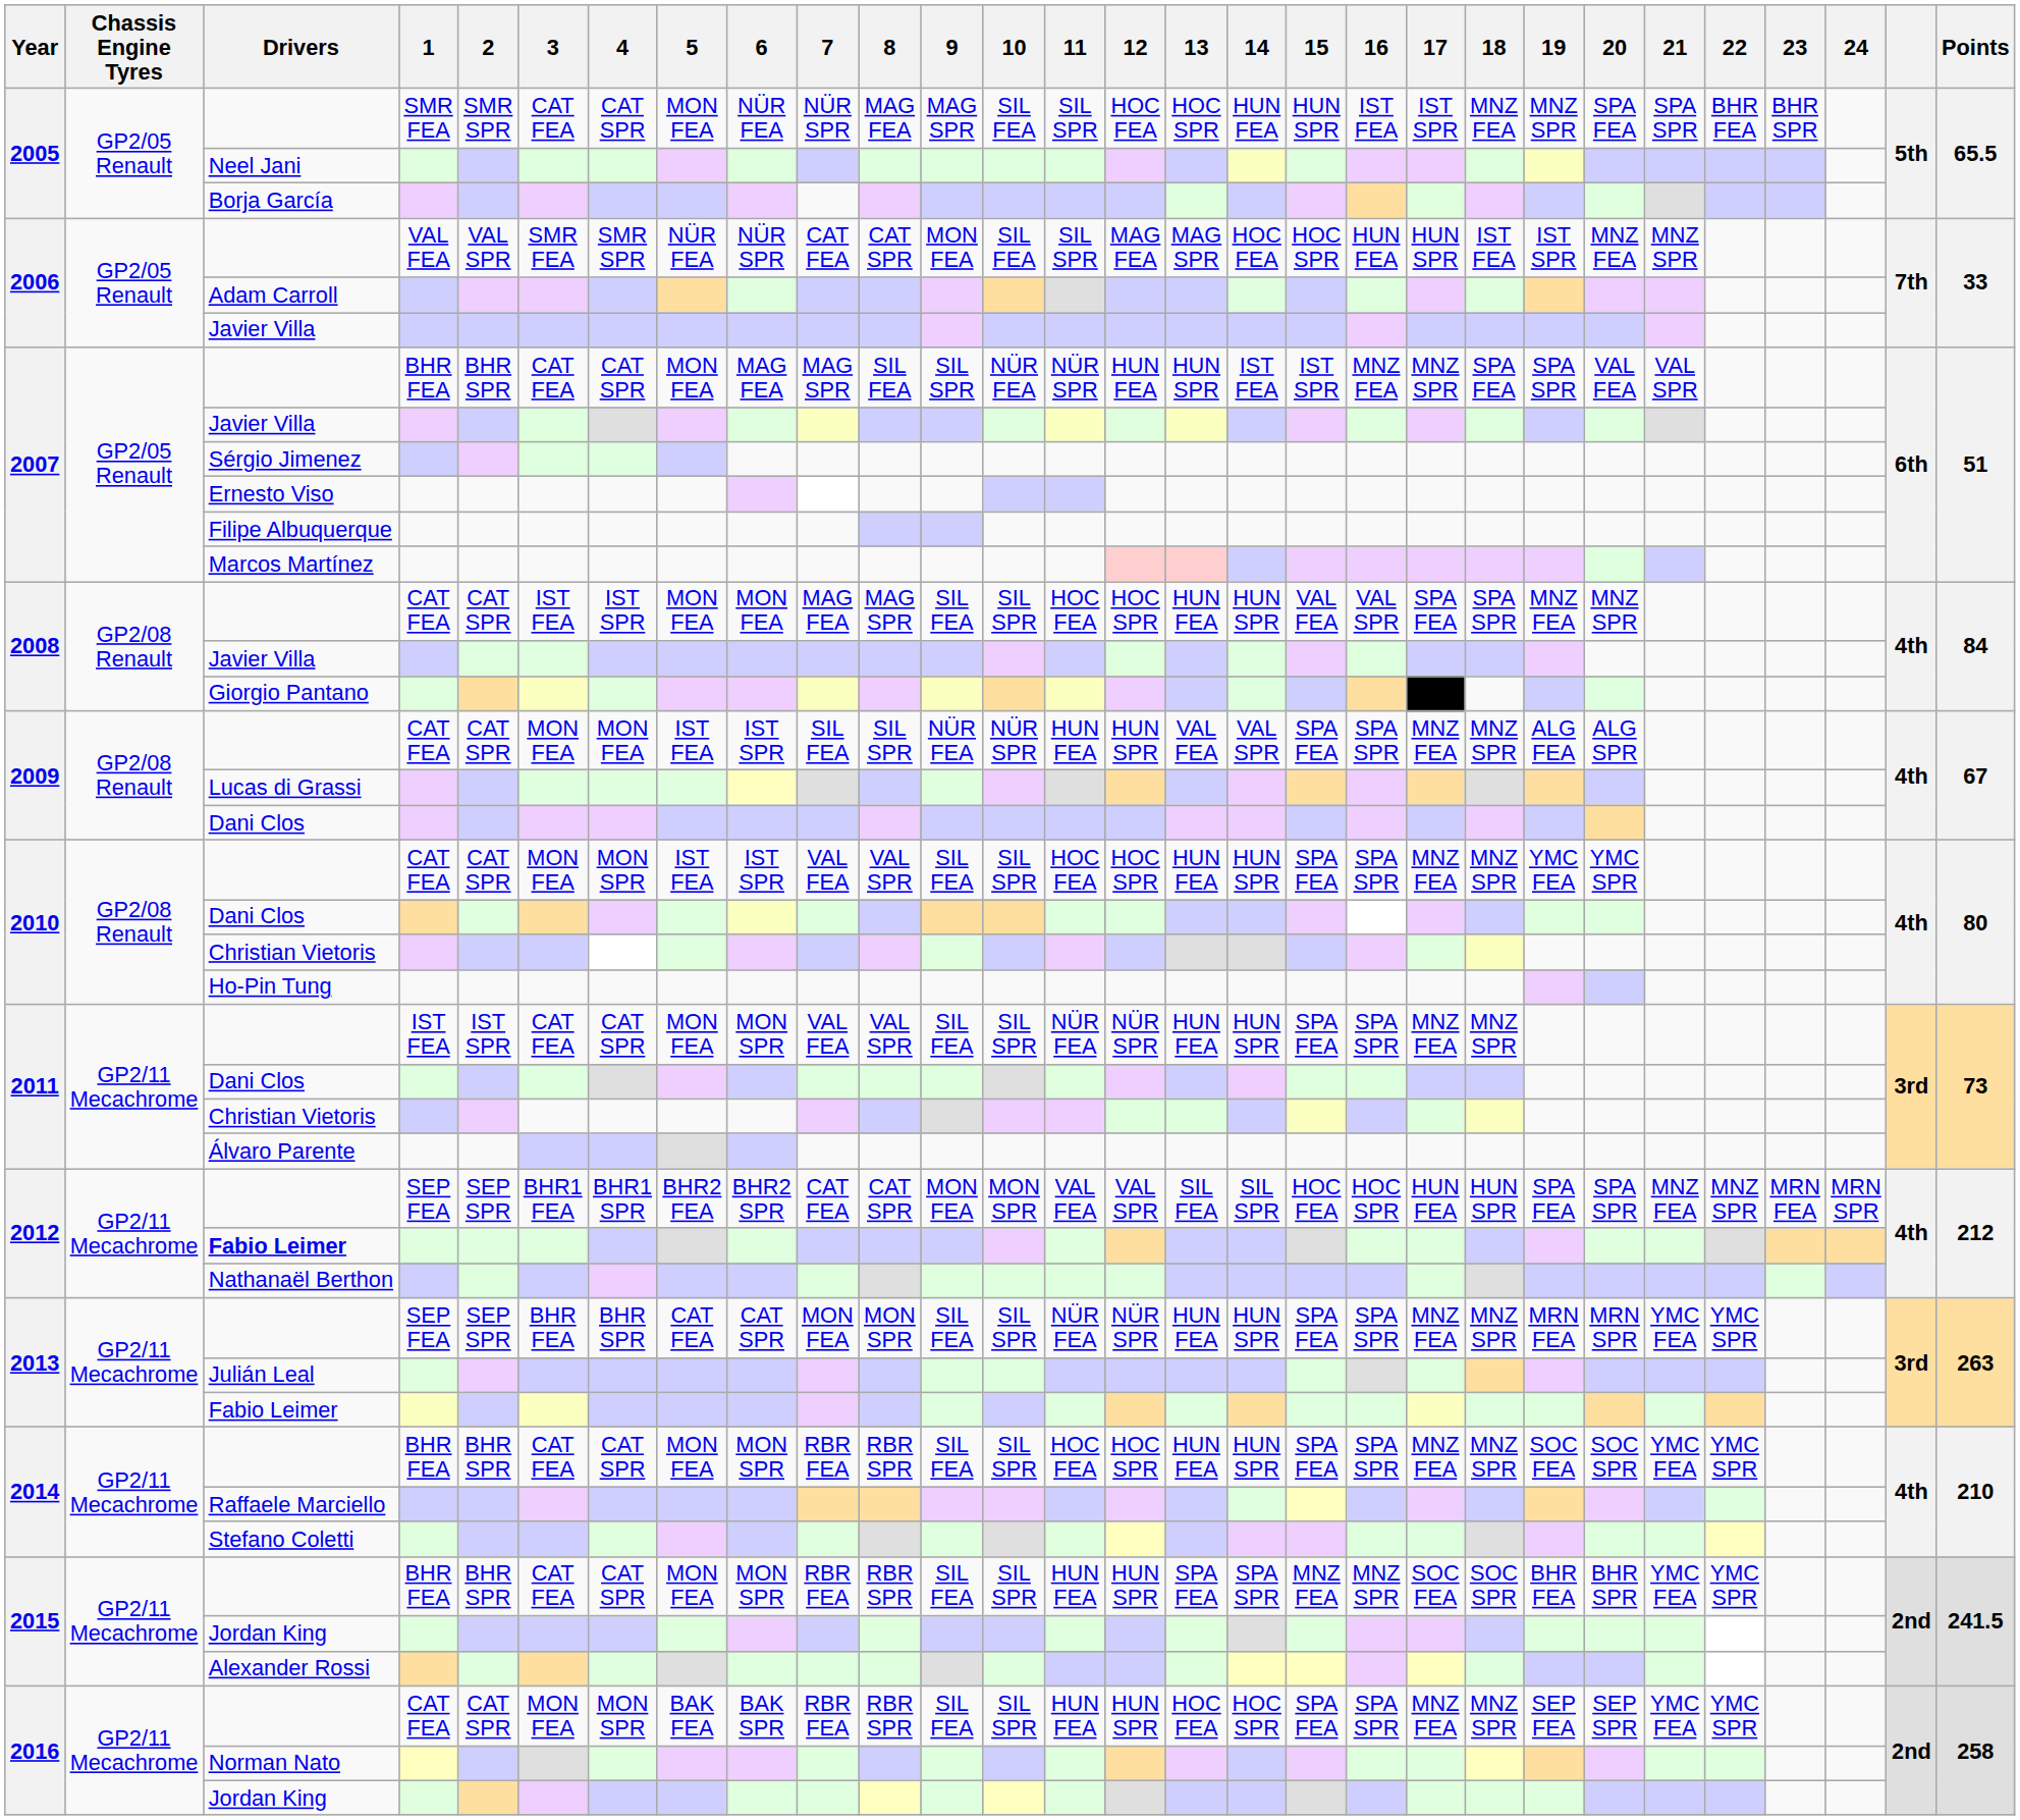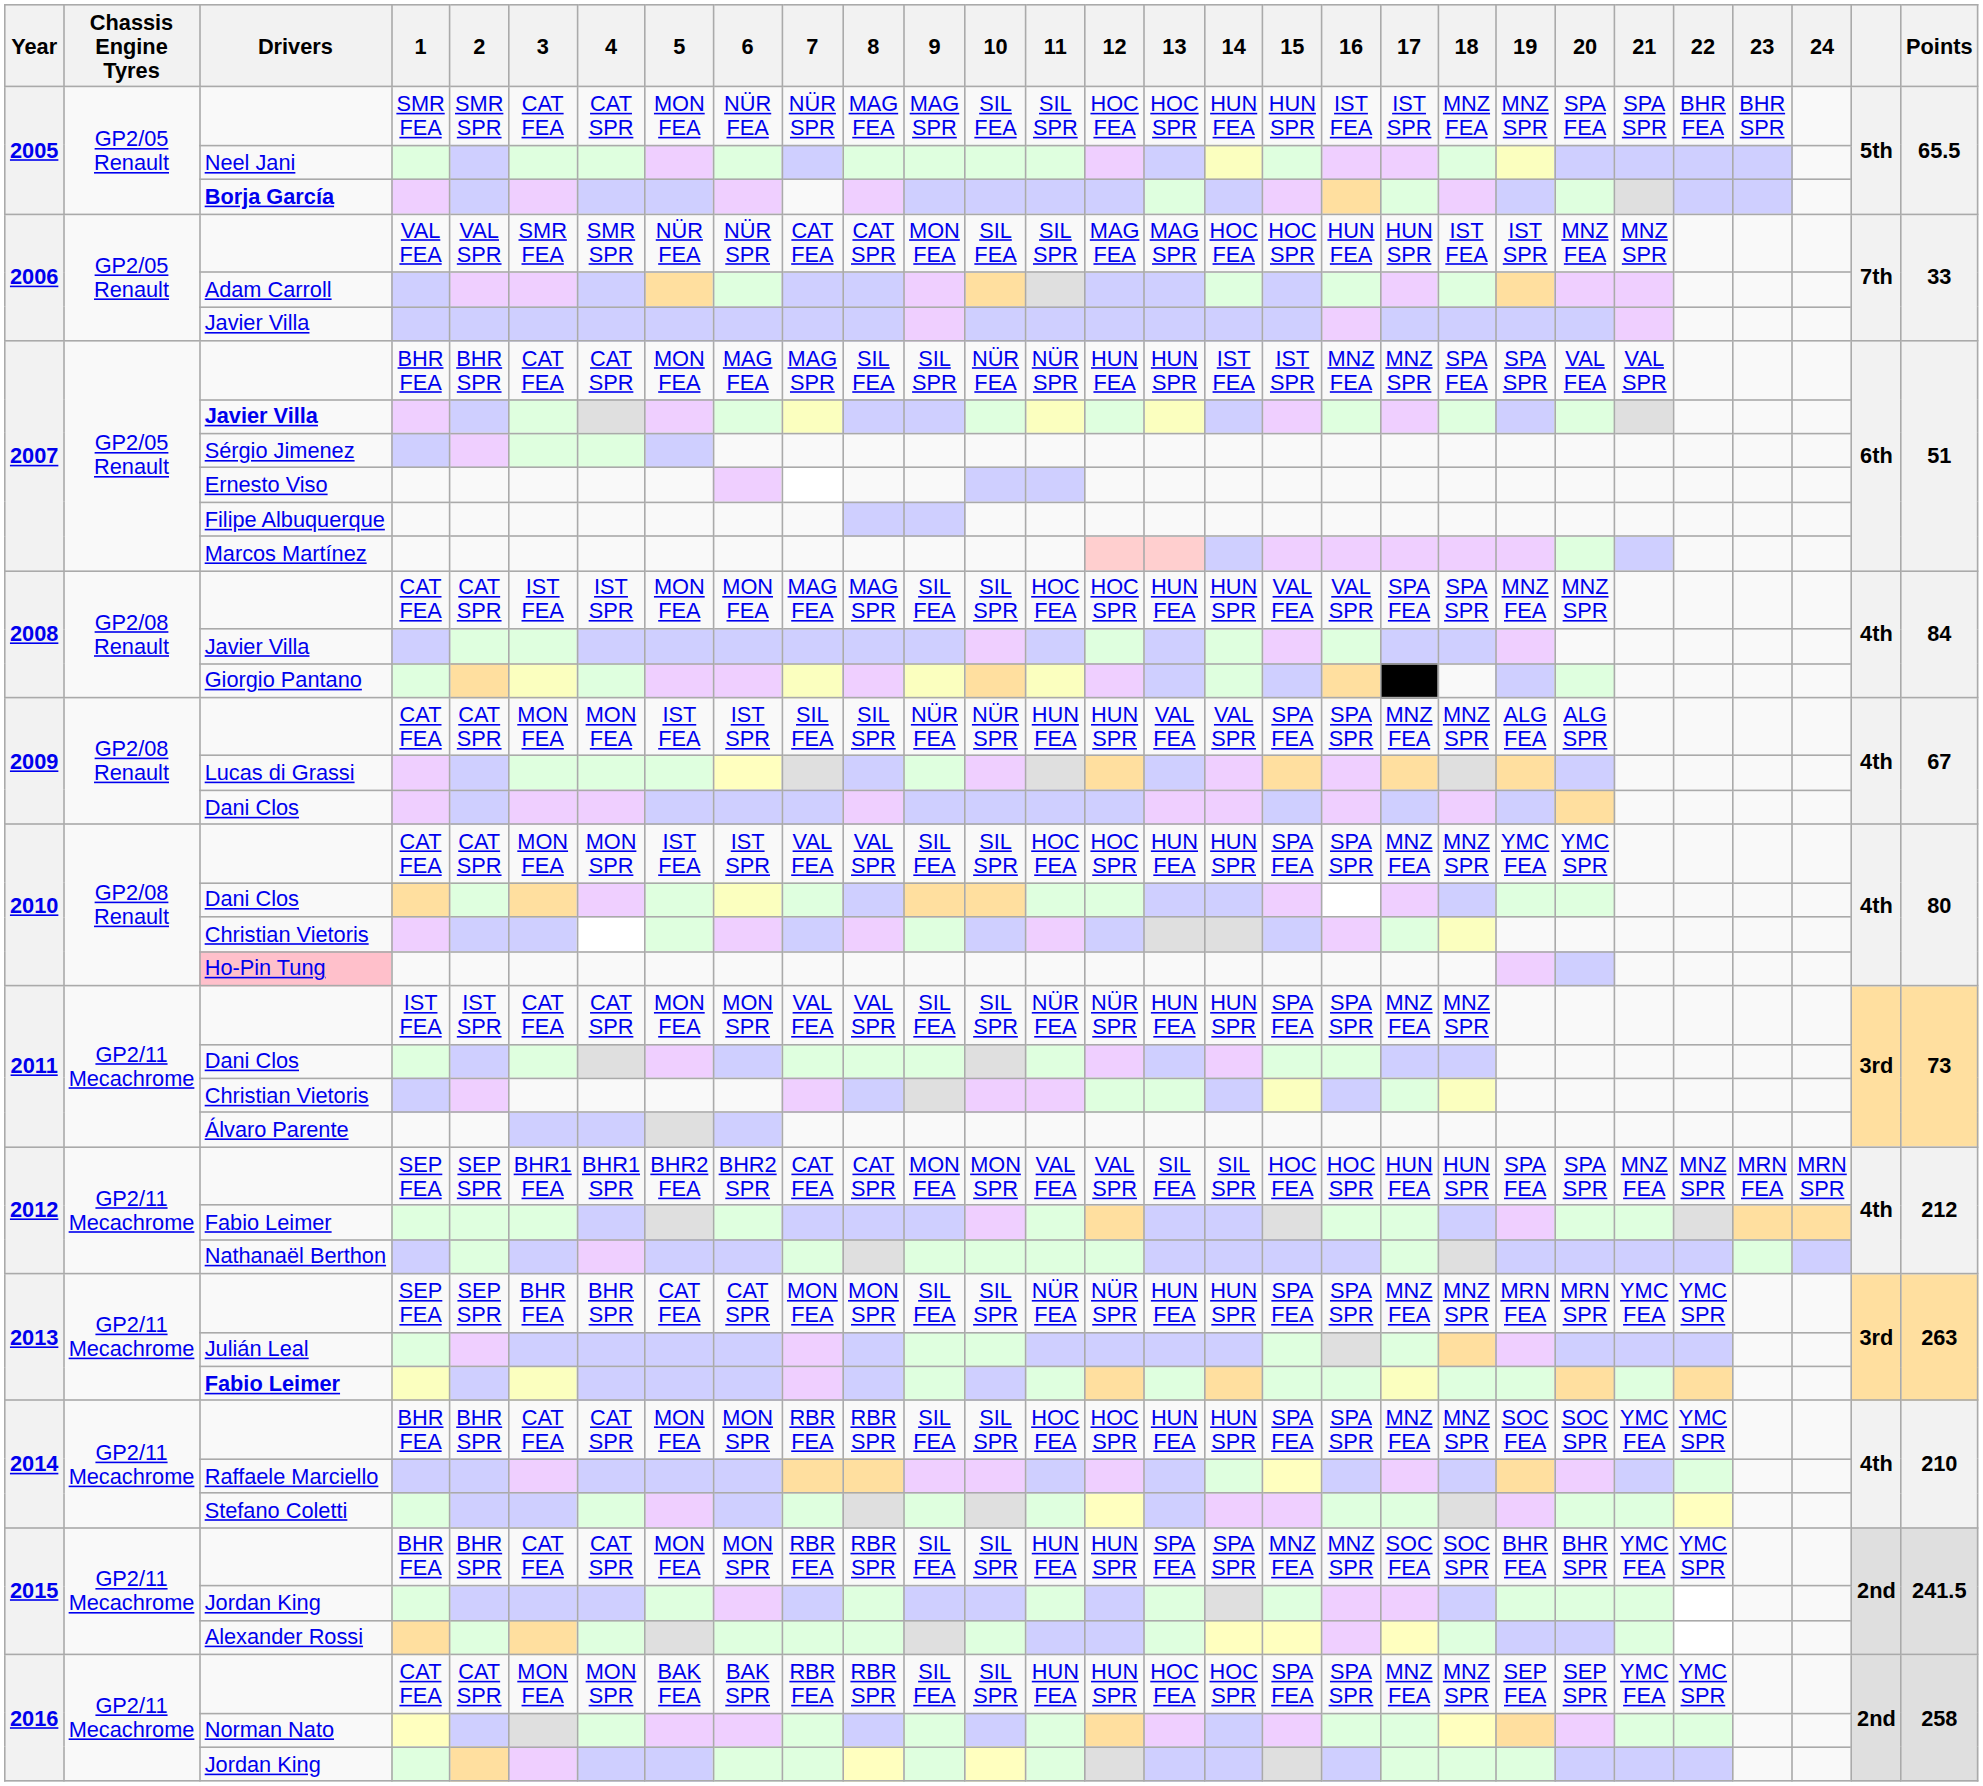Borja García | Drivers: normal -> bold
2007 / Javier Villa | Drivers: normal -> bold
Ho-Pin Tung | Drivers: no background -> pink background
2012 / Fabio Leimer | Drivers: bold -> normal
2013 / Fabio Leimer | Drivers: normal -> bold
